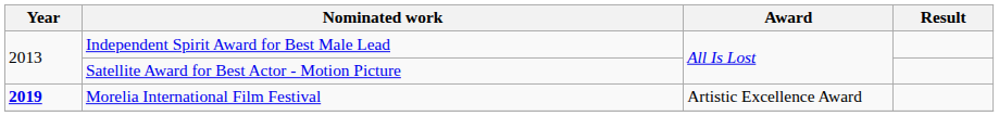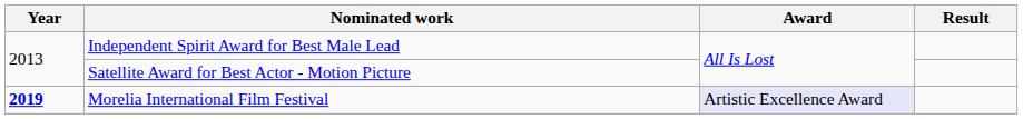Morelia International Film Festival | Award: no background -> lavender background
